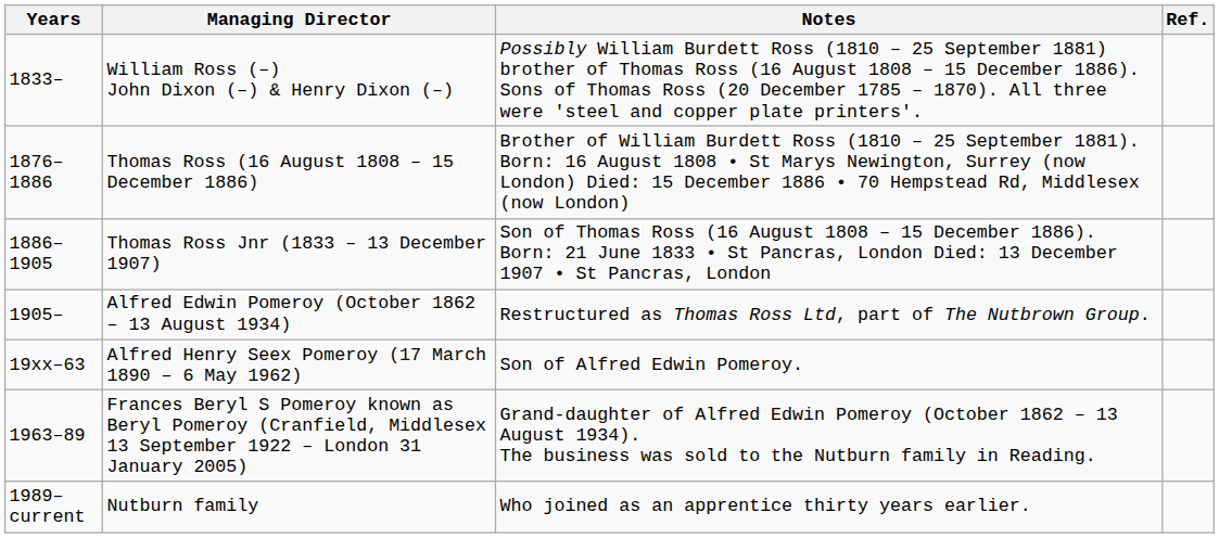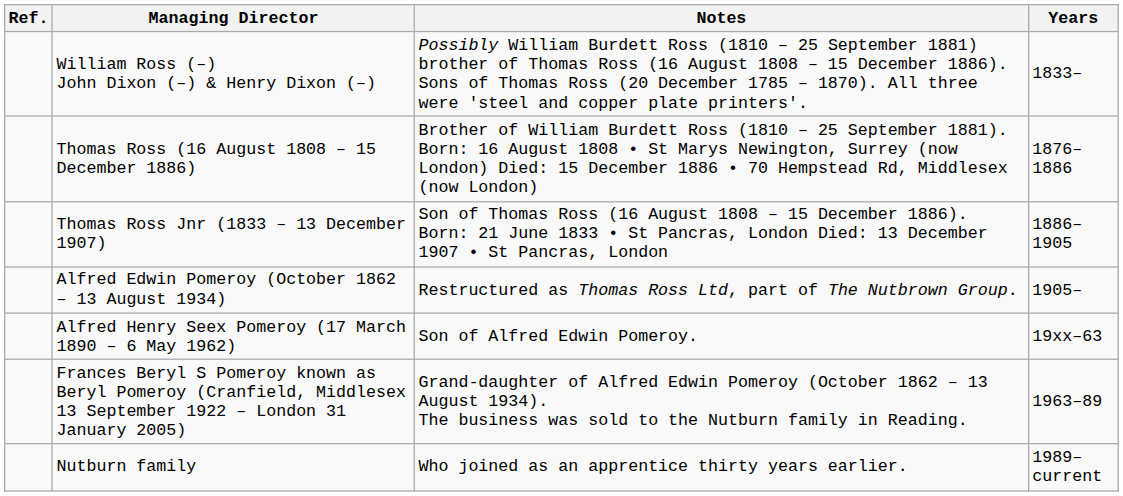columns swapped: Years <-> Ref.
